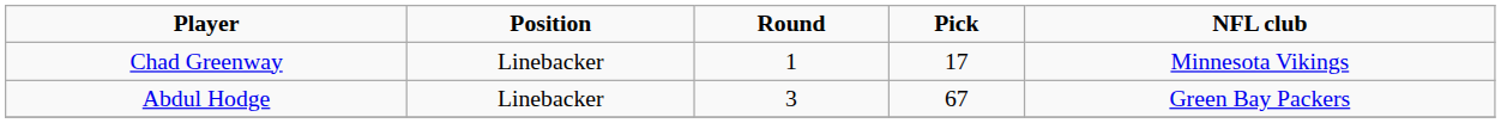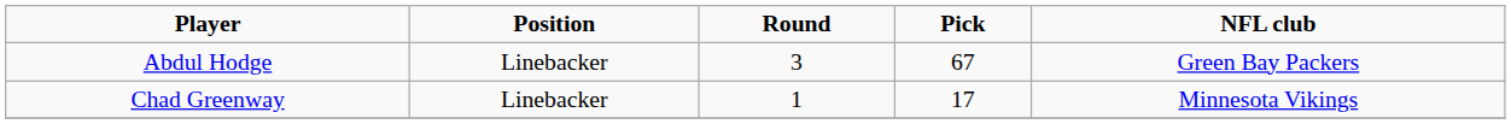rows swapped: Chad Greenway <-> Abdul Hodge
